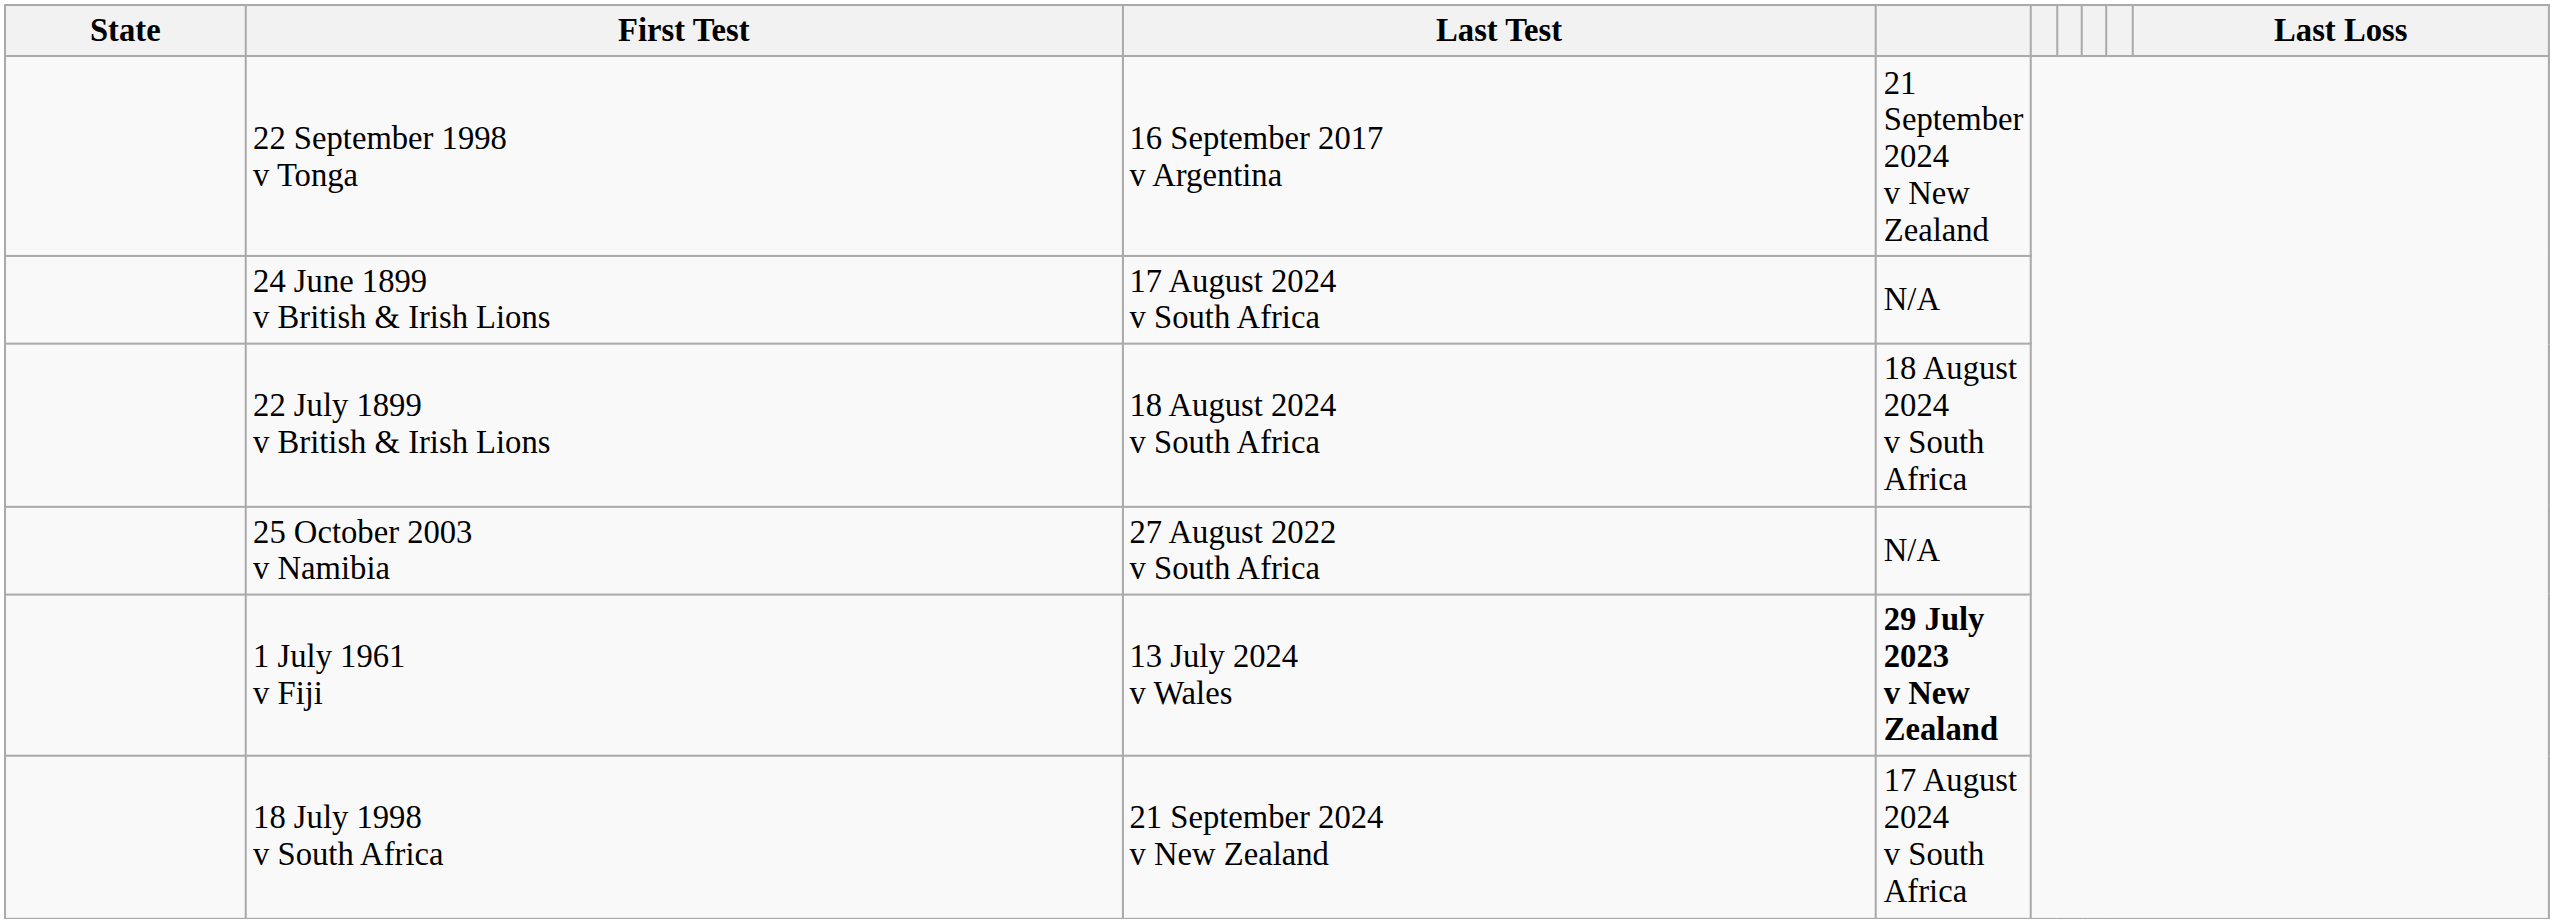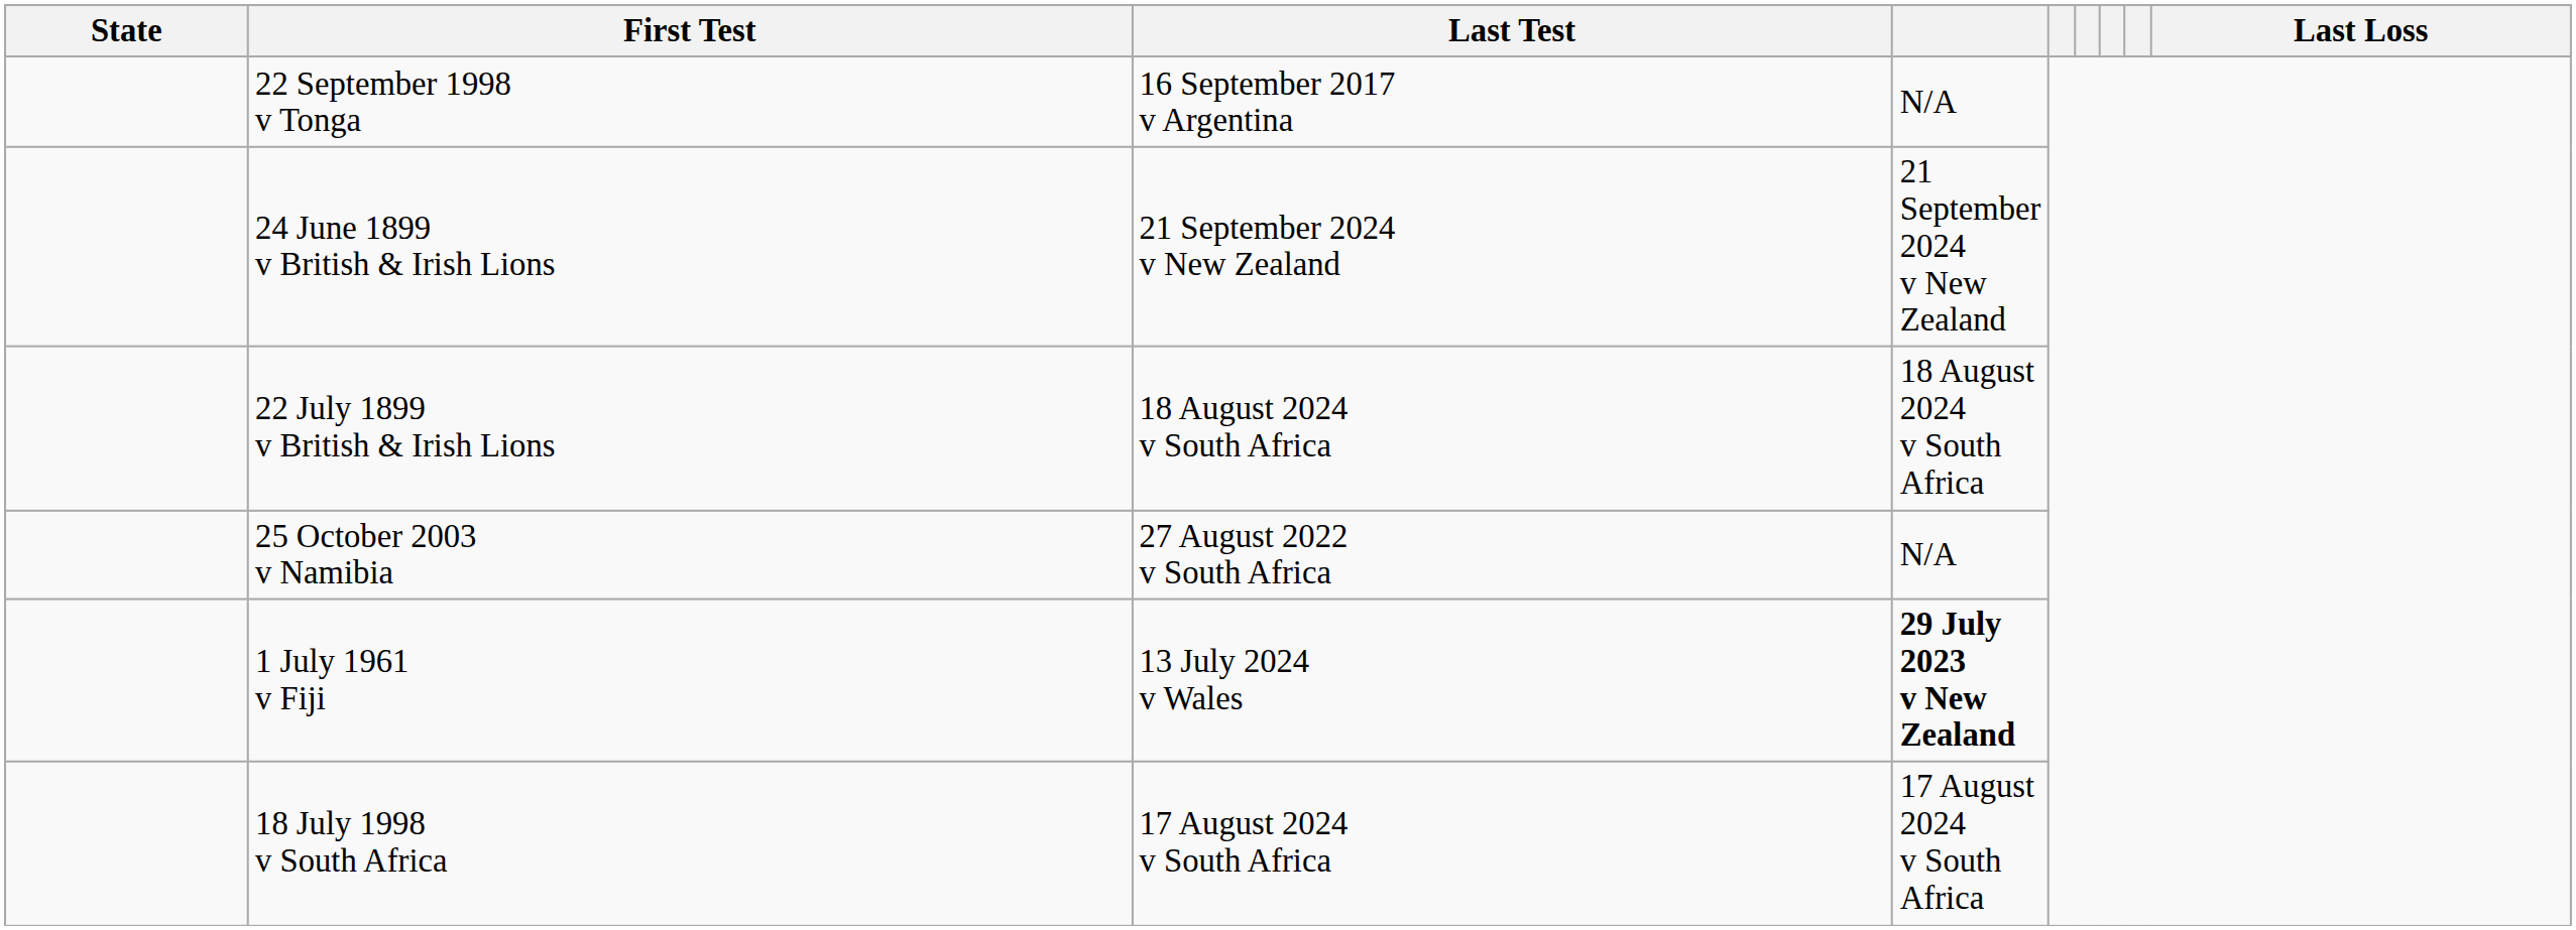22 September 1998 v Tonga | column 4: 21 September 2024 v New Zealand -> N/A
24 June 1899 v British & Irish Lions | Last Test: 17 August 2024 v South Africa -> 21 September 2024 v New Zealand
24 June 1899 v British & Irish Lions | column 4: N/A -> 21 September 2024 v New Zealand
18 July 1998 v South Africa | Last Test: 21 September 2024 v New Zealand -> 17 August 2024 v South Africa
